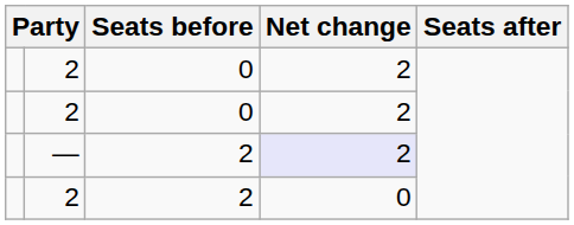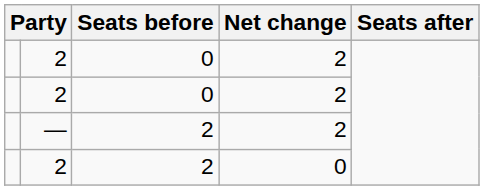— | Net change: lavender background -> no background
